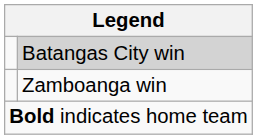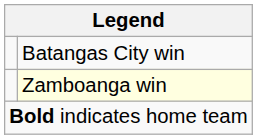Batangas City win | column 2: lightgrey background -> no background
Zamboanga win | column 2: no background -> lightyellow background
